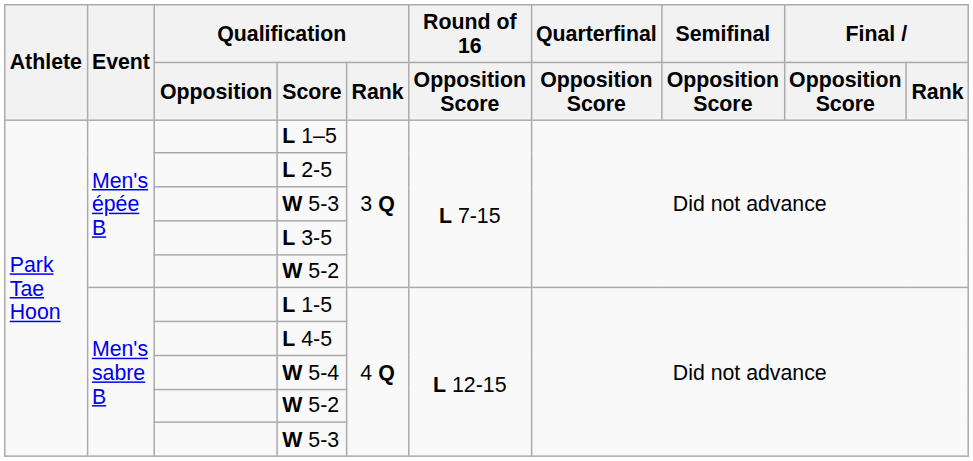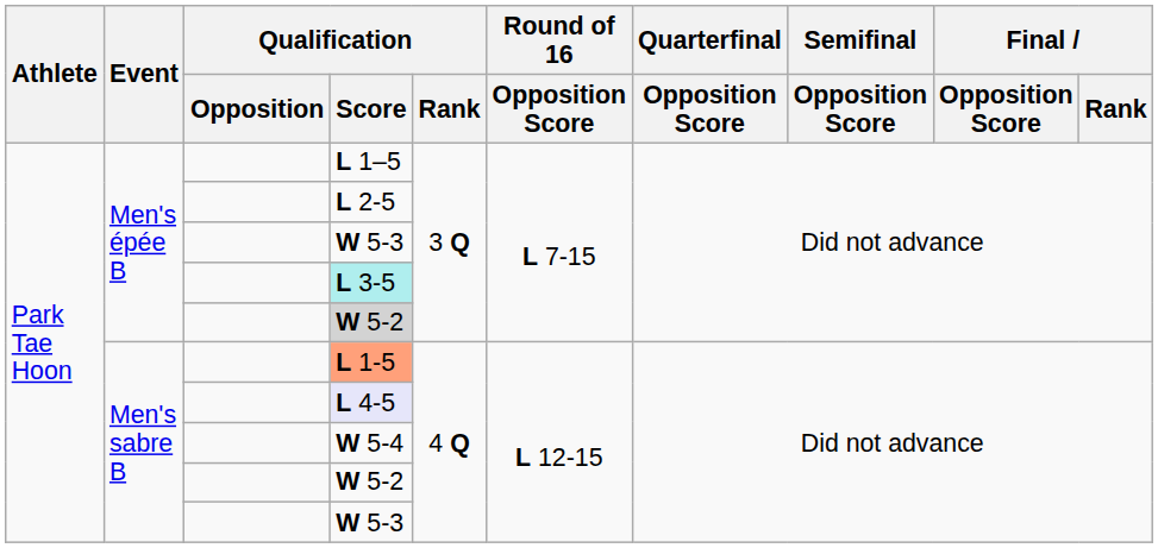L 3-5 | Qualification / Score: no background -> paleturquoise background
Men's épée B / W 5-2 | Qualification / Score: no background -> lightgrey background
L 1-5 | Qualification / Score: no background -> lightsalmon background
L 4-5 | Qualification / Score: no background -> lavender background
